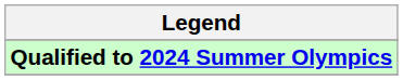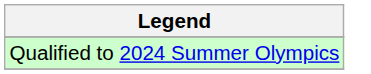row 2 | column 1: bold -> normal
